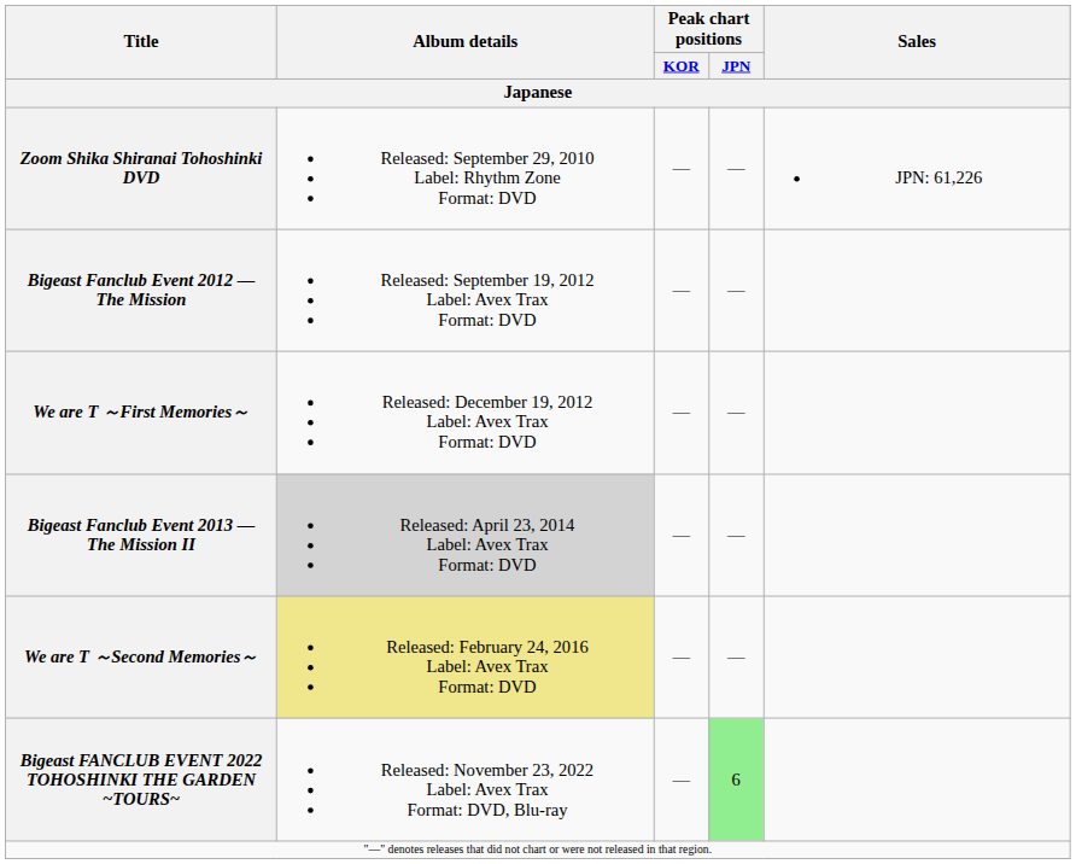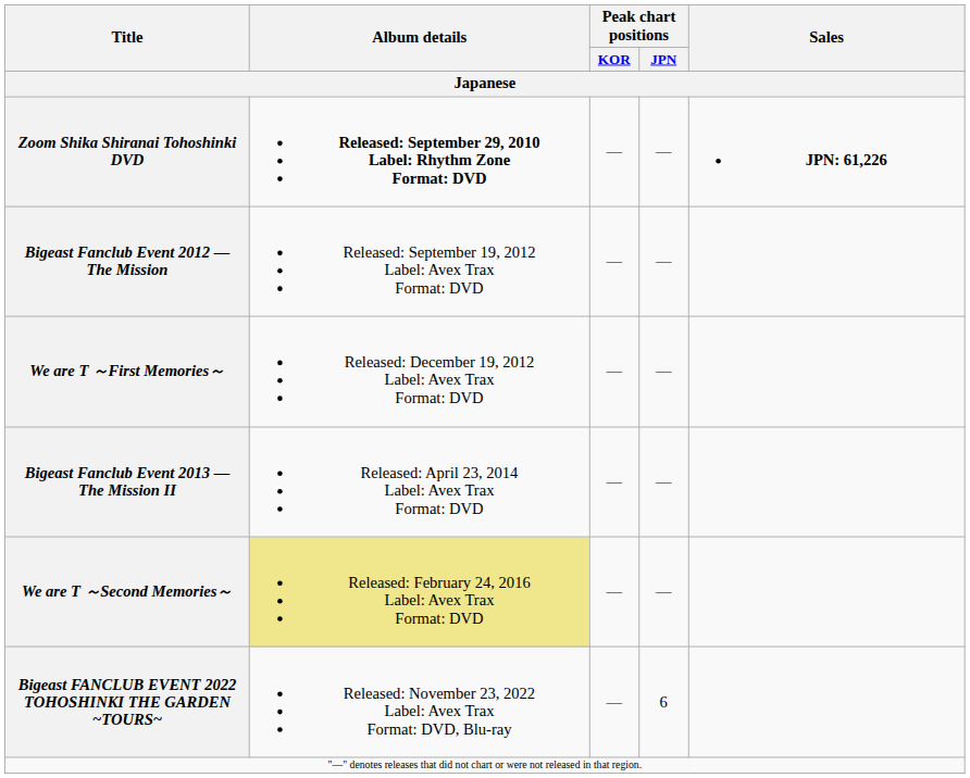Zoom Shika Shiranai Tohoshinki DVD | Album details / Japanese: normal -> bold
Zoom Shika Shiranai Tohoshinki DVD | Sales / Japanese: normal -> bold
Bigeast Fanclub Event 2013 — The Mission II | Album details / Japanese: lightgrey background -> no background
Bigeast FANCLUB EVENT 2022 TOHOSHINKI THE GARDEN ~TOURS~ | Peak chart positions / JPN / Japanese: lightgreen background -> no background
